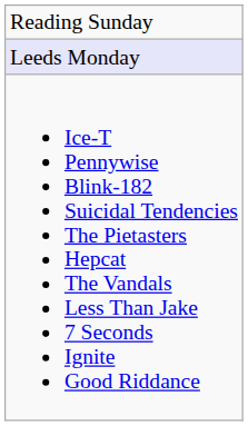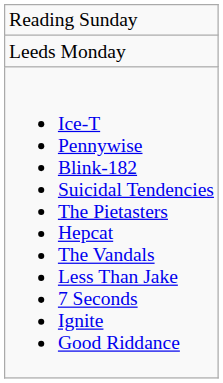row 2 | column 1: lavender background -> no background
